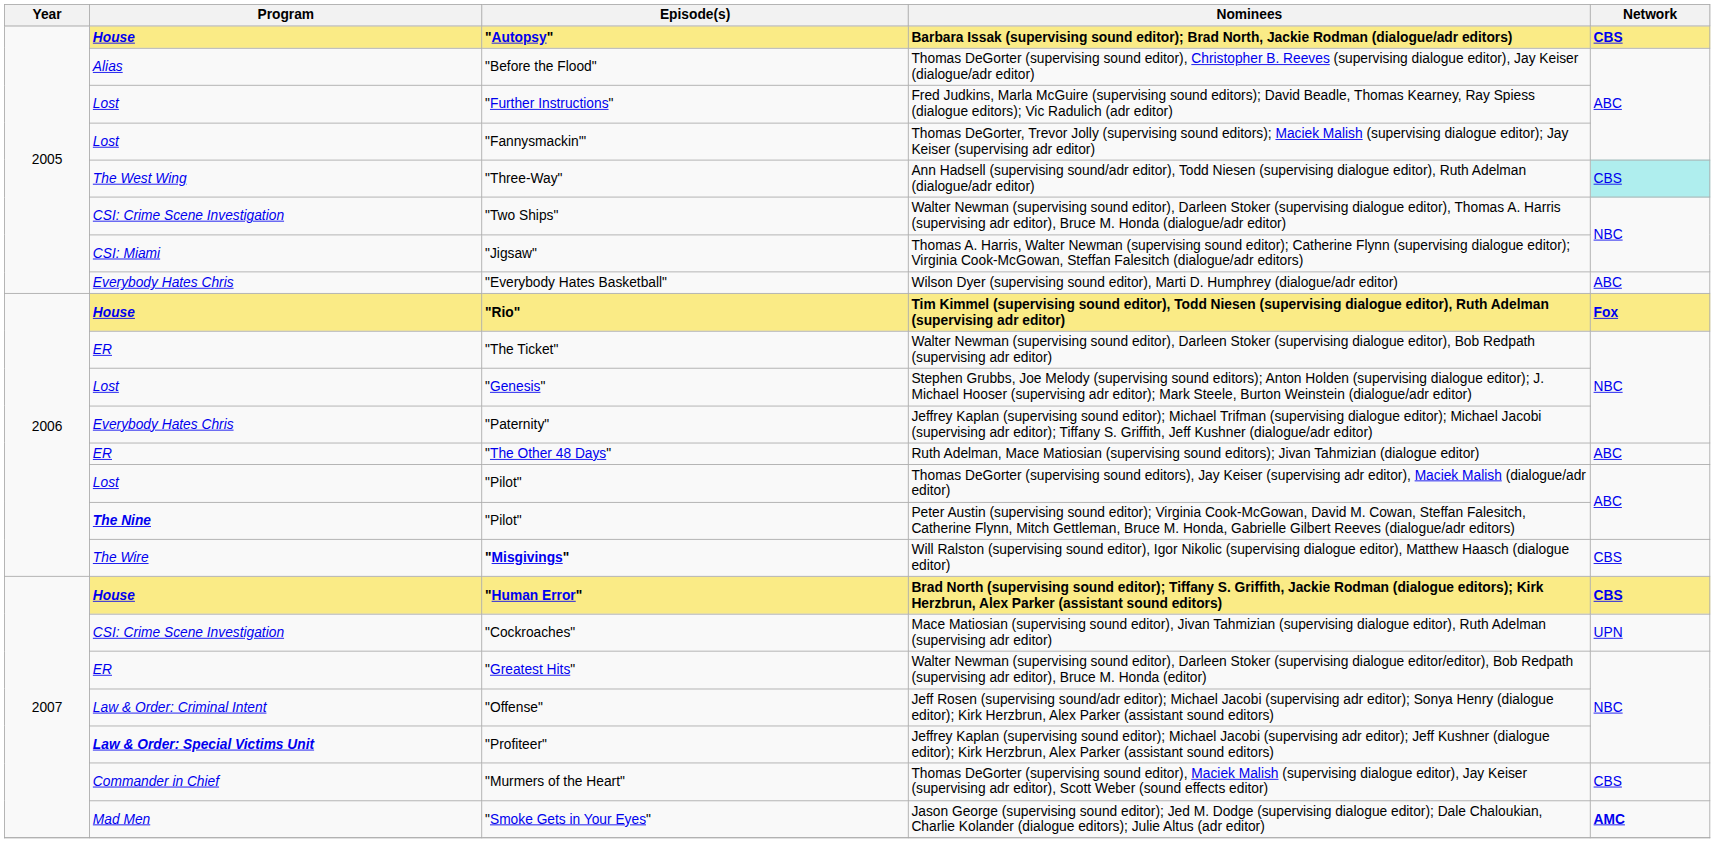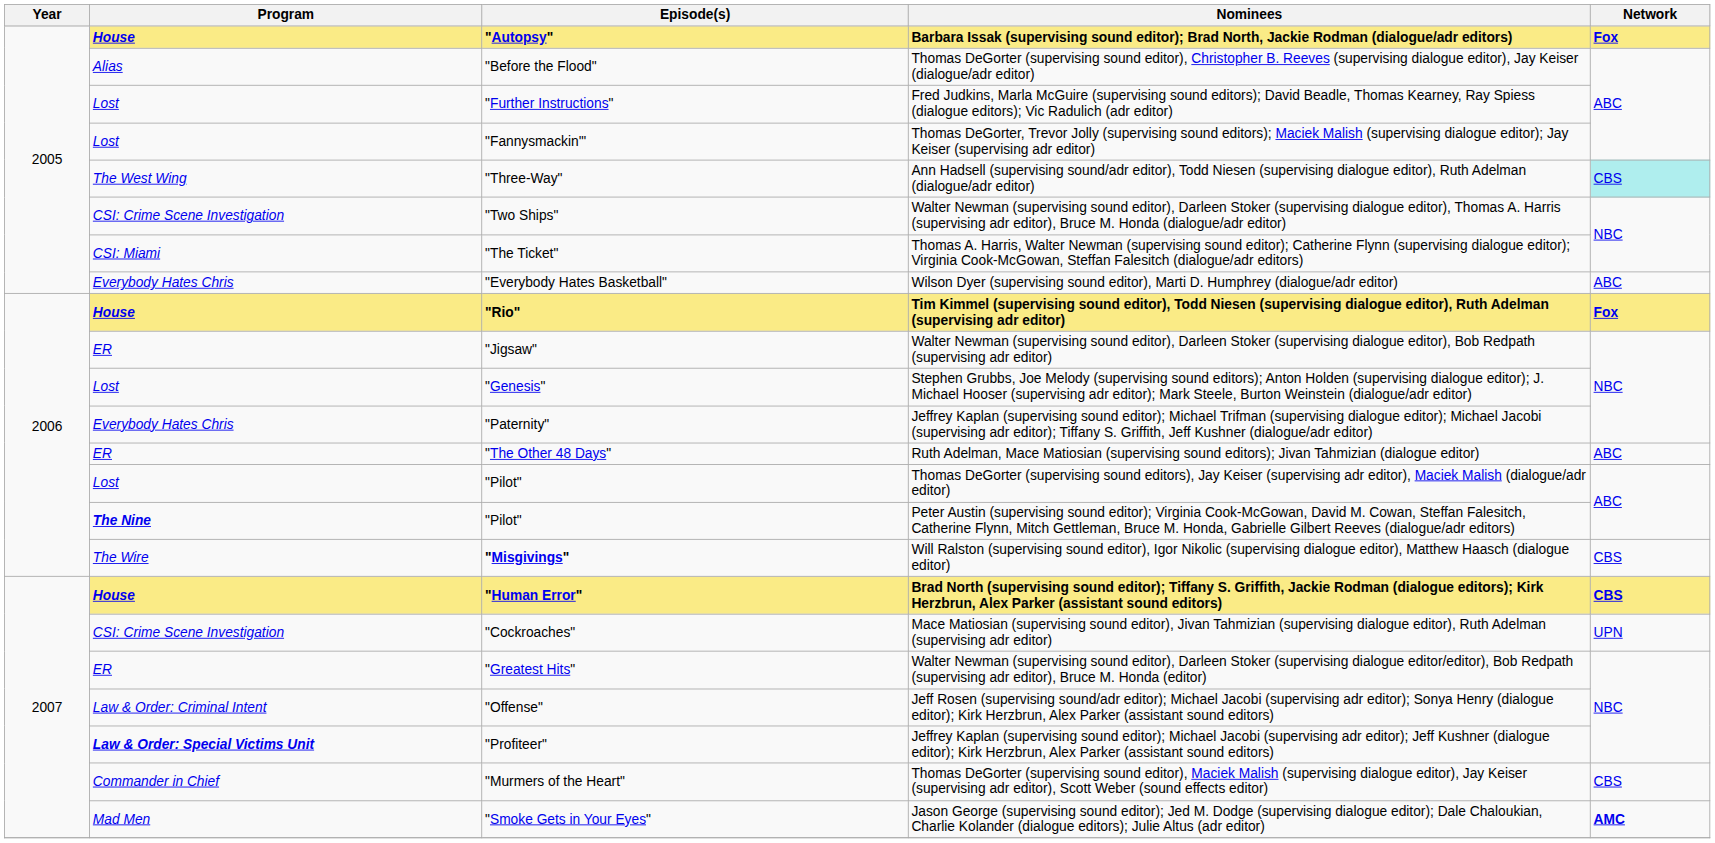row 2 | Network: CBS -> Fox
row 8 | Episode(s): "Jigsaw" -> "The Ticket"
row 11 | Episode(s): "The Ticket" -> "Jigsaw"
